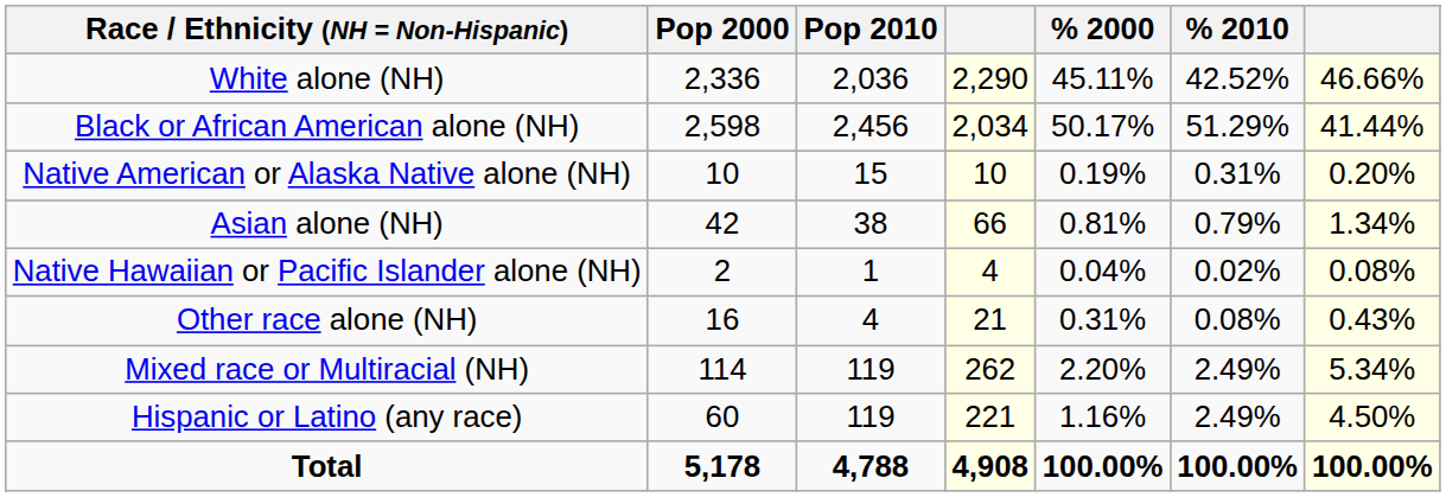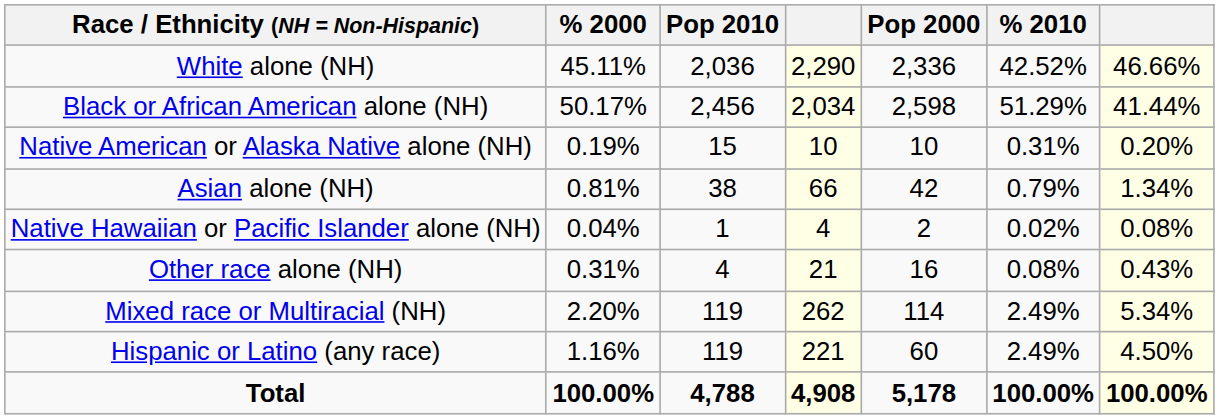columns swapped: Pop 2000 <-> % 2000
